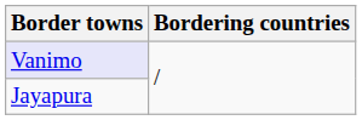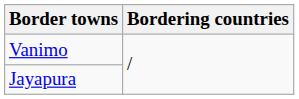Vanimo | Border towns: lavender background -> no background
